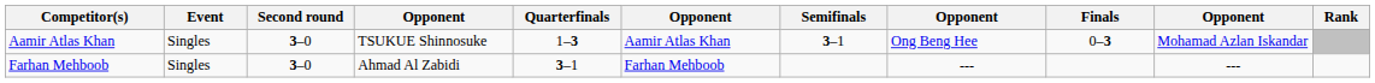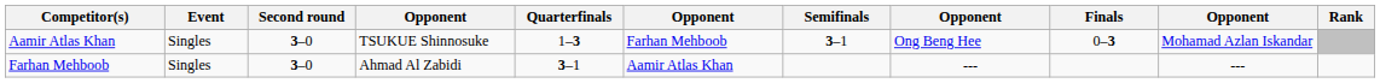row 2 | column 6: Aamir Atlas Khan -> Farhan Mehboob
row 3 | column 6: Farhan Mehboob -> Aamir Atlas Khan
